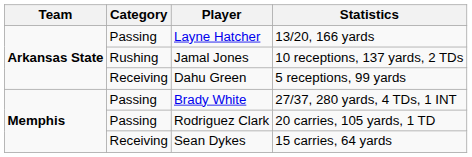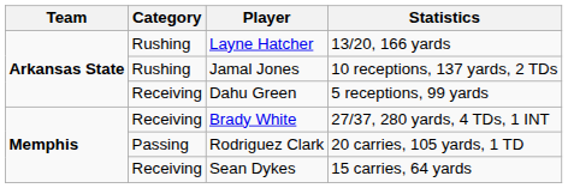Layne Hatcher | Category: Passing -> Rushing
Brady White | Category: Passing -> Receiving
